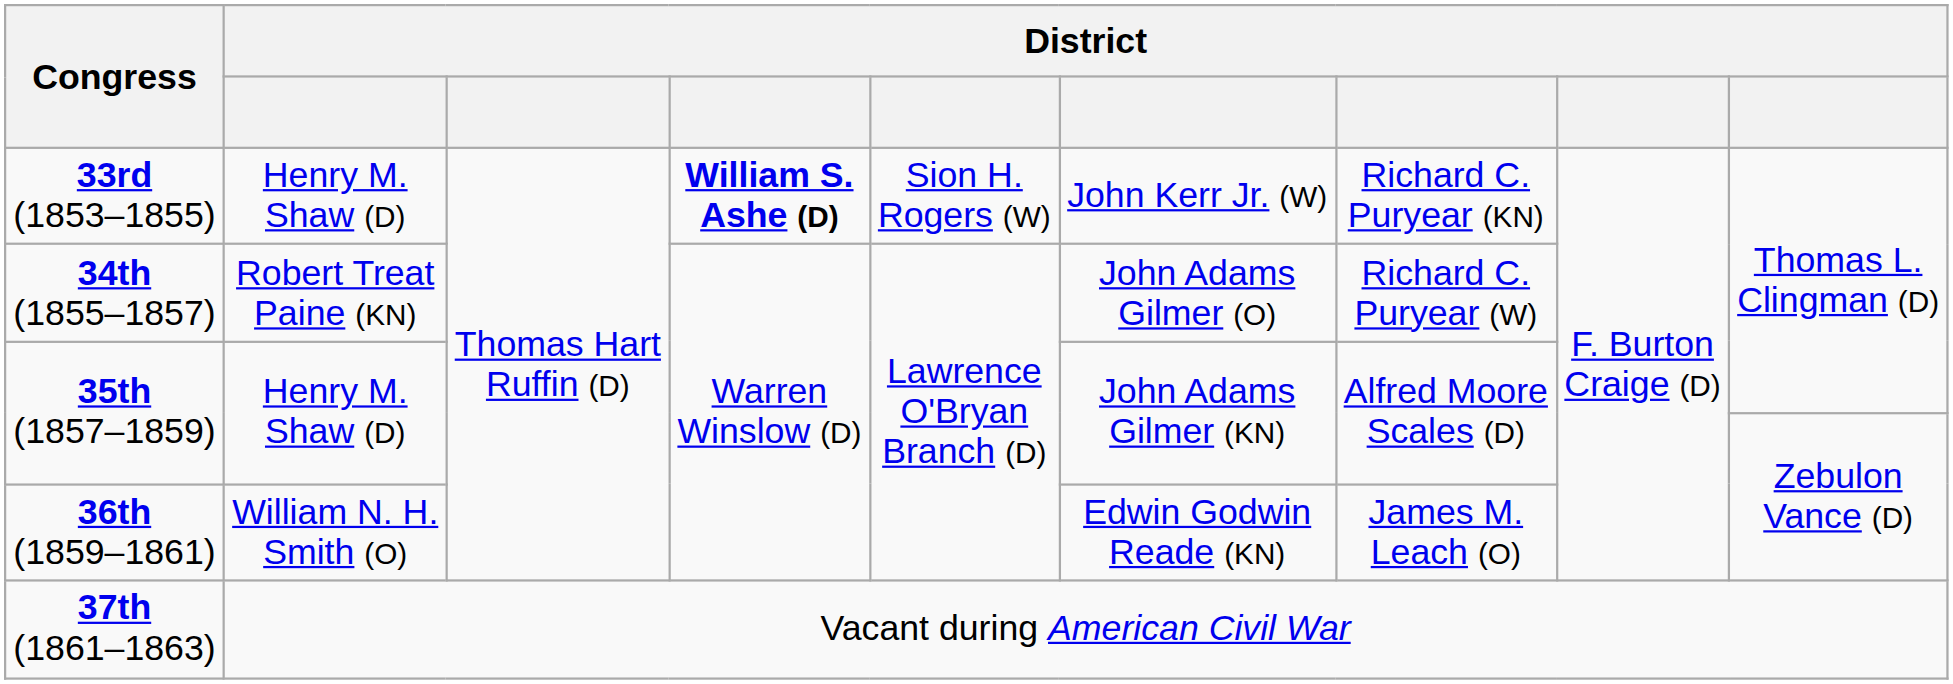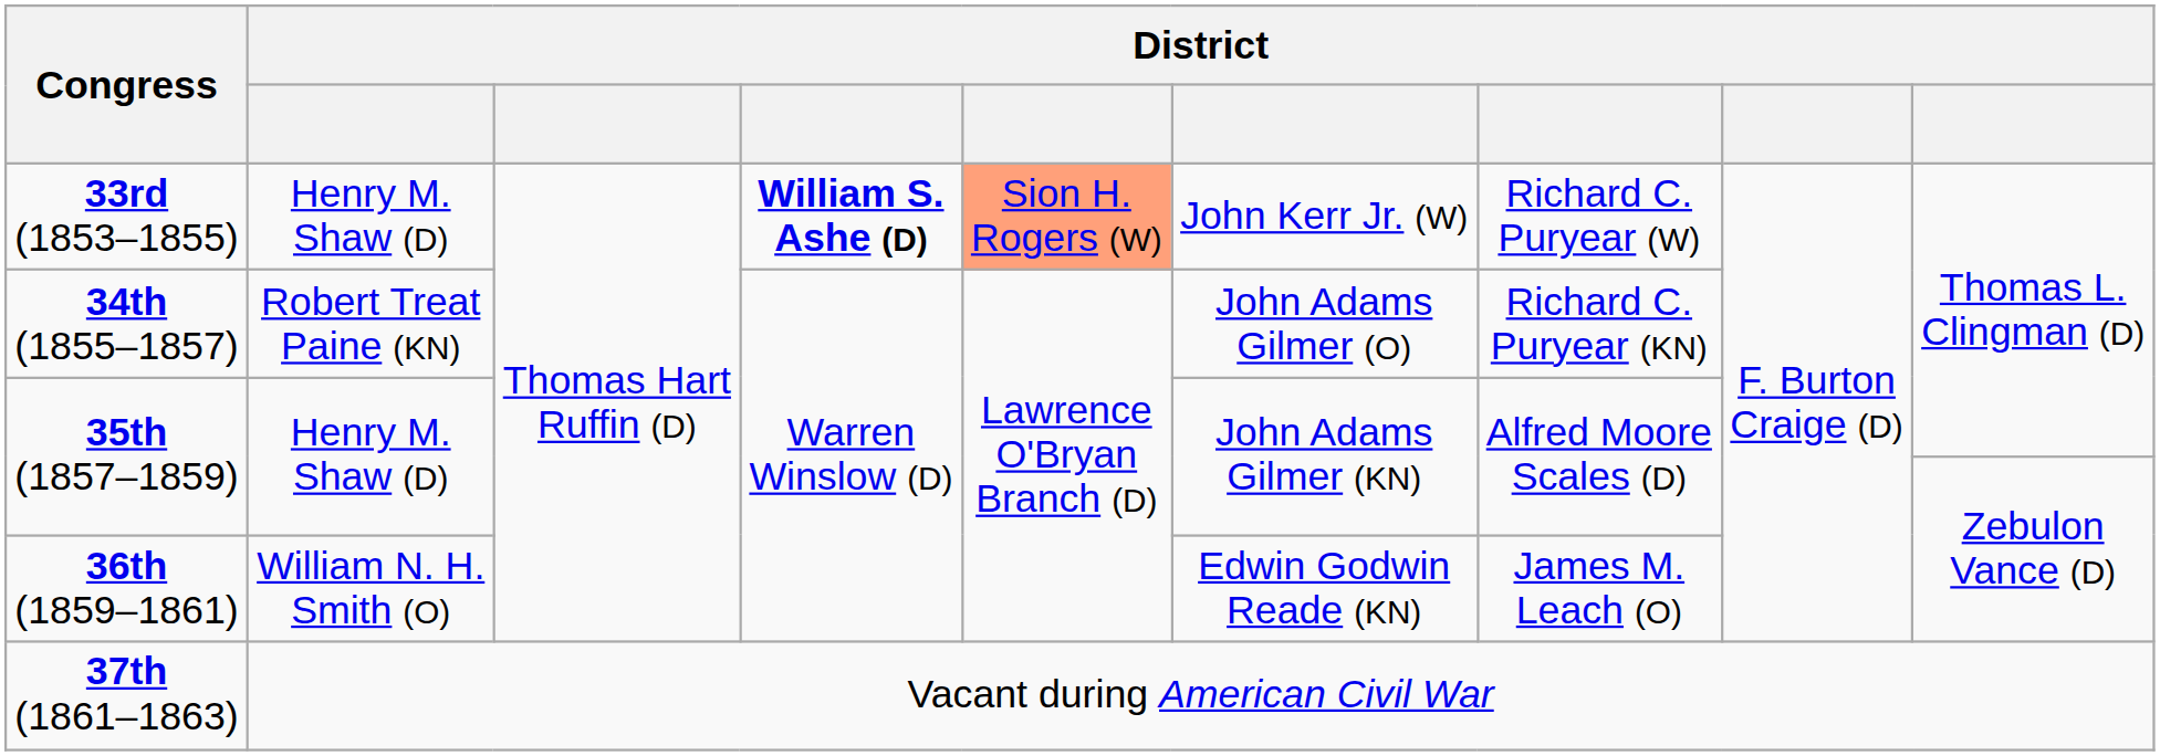33rd (1853–1855) | column 5: no background -> lightsalmon background
33rd (1853–1855) | column 7: Richard C. Puryear (KN) -> Richard C. Puryear (W)
34th (1855–1857) | column 7: Richard C. Puryear (W) -> Richard C. Puryear (KN)
